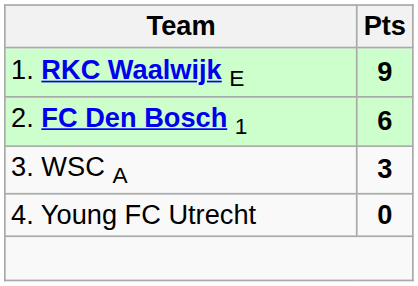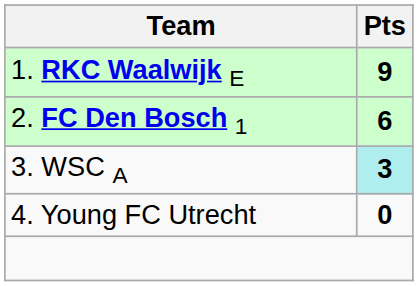3. WSC A | Pts: no background -> paleturquoise background
